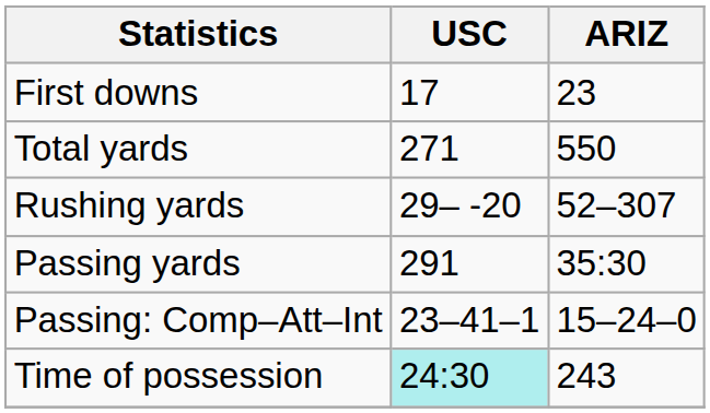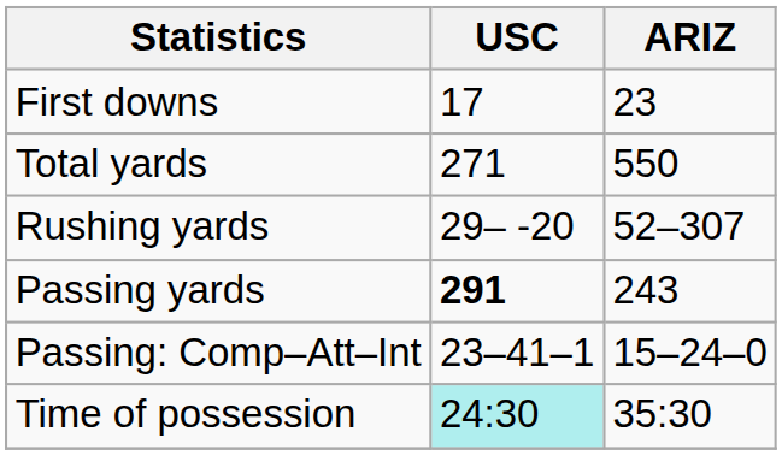Passing yards | USC: normal -> bold
Passing yards | ARIZ: 35:30 -> 243
Time of possession | ARIZ: 243 -> 35:30
